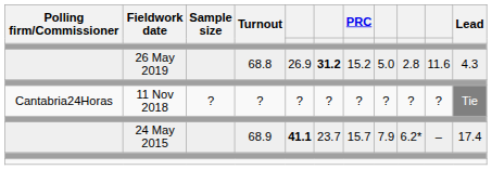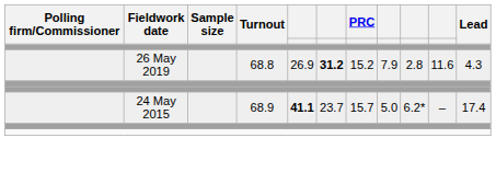26 May 2019 | column 8: 5.0 -> 7.9
- row: Cantabria24Horas | 11 Nov 2018 | ? | ? | ? | ? | ? | ? | ? | ? | Tie
24 May 2015 | column 8: 7.9 -> 5.0
